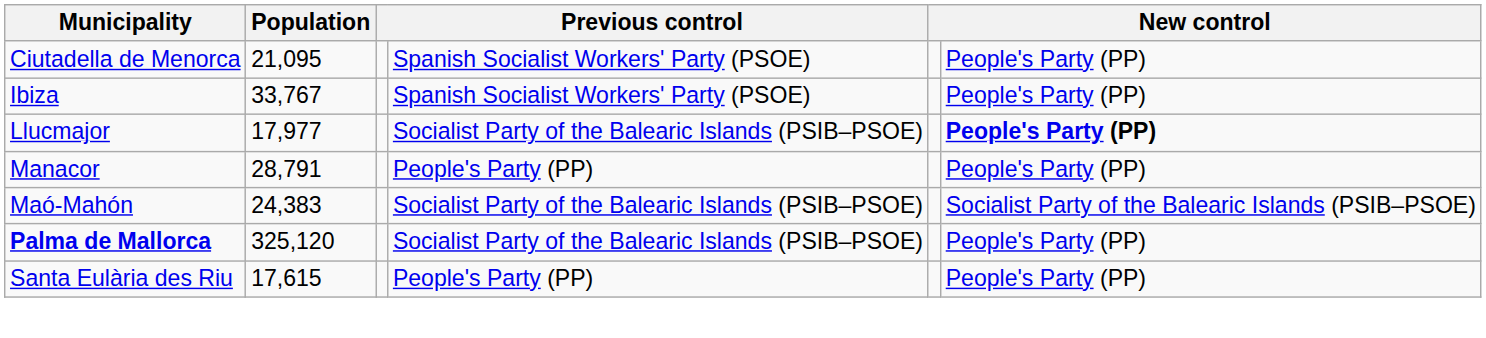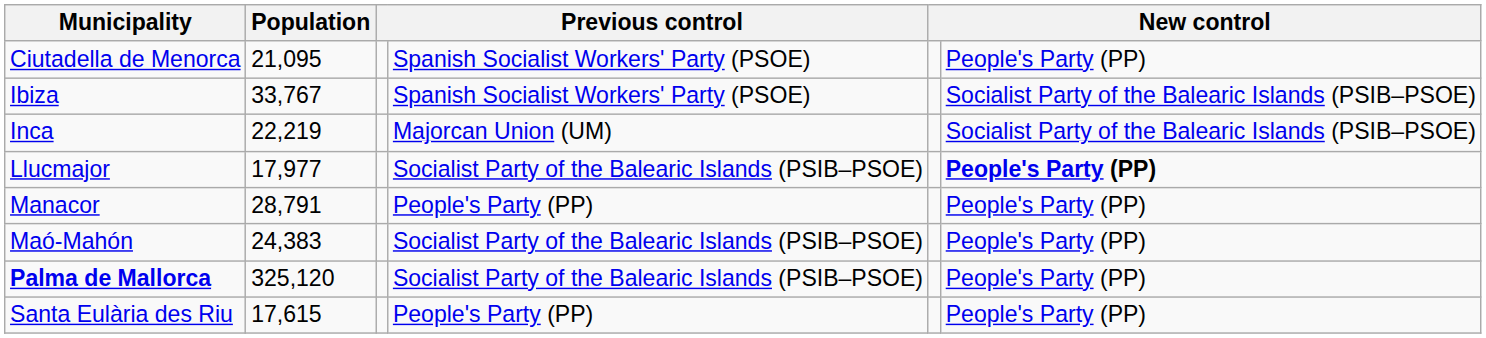Ibiza | column 6: People's Party (PP) -> Socialist Party of the Balearic Islands (PSIB–PSOE)
+ row: Inca | 22,219 | Majorcan Union (UM) | Socialist Party of the Balearic Islands (PSIB–PSOE)
Maó-Mahón | column 6: Socialist Party of the Balearic Islands (PSIB–PSOE) -> People's Party (PP)
